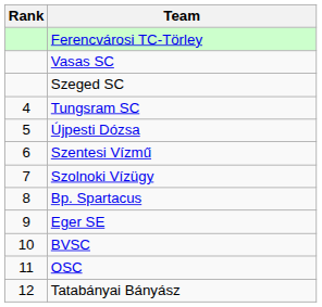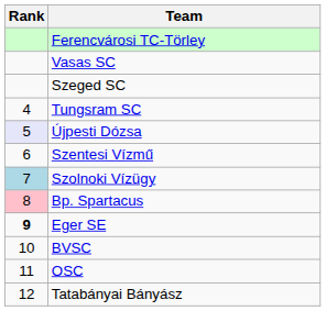Újpesti Dózsa | Rank: no background -> lavender background
Szolnoki Vízügy | Rank: no background -> lightblue background
Bp. Spartacus | Rank: no background -> pink background
Eger SE | Rank: normal -> bold
